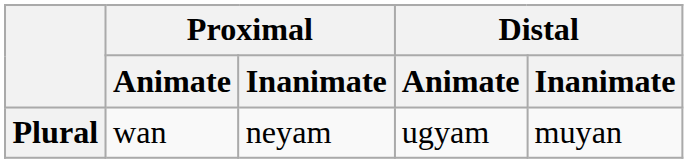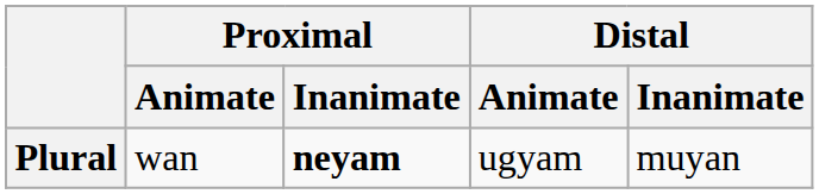Plural | Proximal / Inanimate: normal -> bold
